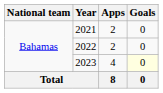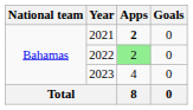2021 | Apps: normal -> bold
2022 | Apps: no background -> lightgreen background
2023 | Goals: lightyellow background -> no background
